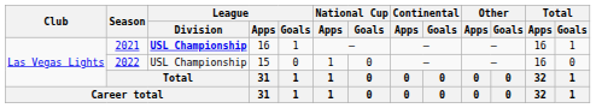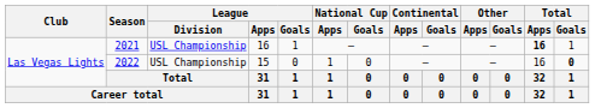2021 | League / Division: bold -> normal
2021 | Total / Apps: normal -> bold
2022 | Total / Goals: normal -> bold
